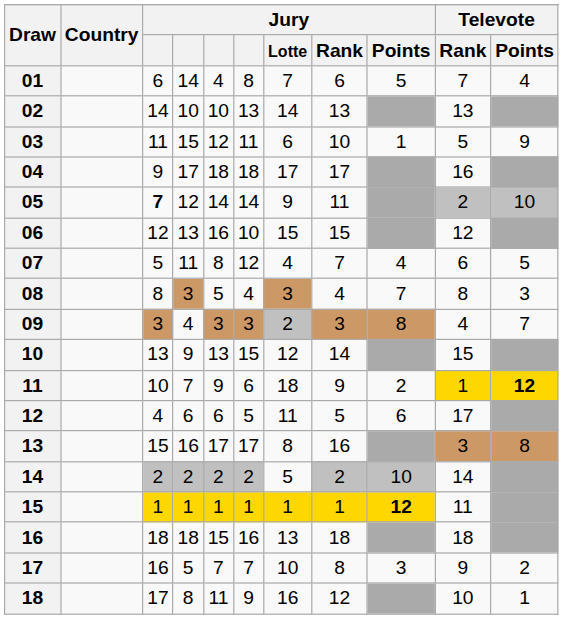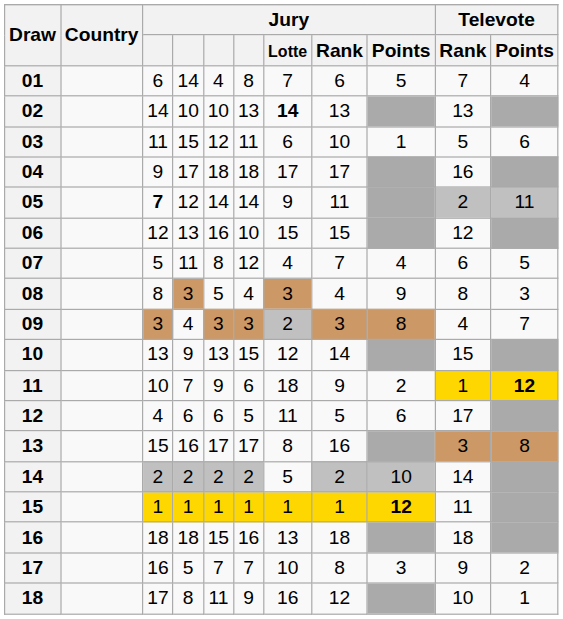02 | Jury / Lotte: normal -> bold
03 | Televote / Points: 9 -> 6
05 | Televote / Points: 10 -> 11
08 | Jury / Points: 7 -> 9
